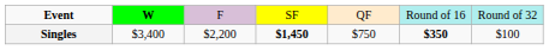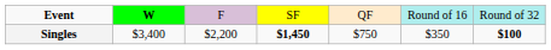Singles | column 6: bold -> normal
Singles | column 7: normal -> bold
